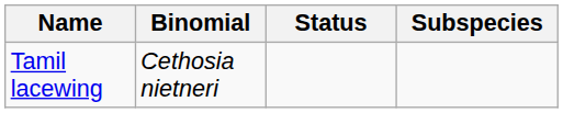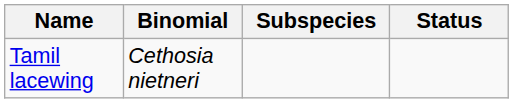columns swapped: Subspecies <-> Status
